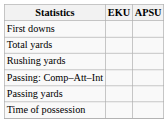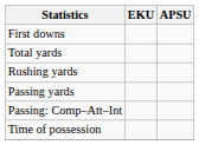rows swapped: Passing yards <-> Passing: Comp–Att–Int
